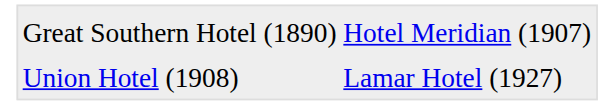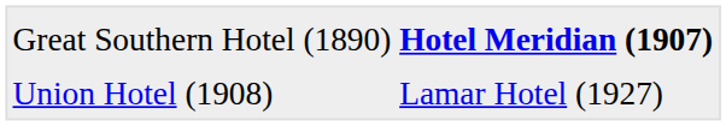row 1 | column 2: normal -> bold
